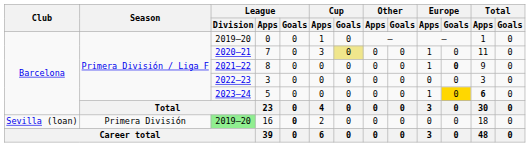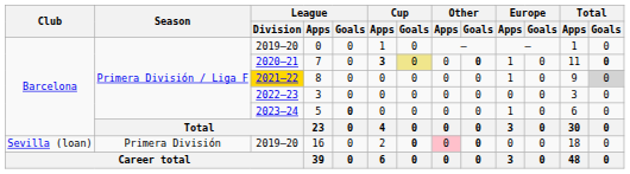7 | Cup / Apps: normal -> bold
7 | Other / Goals: normal -> bold
7 | Total / Goals: normal -> bold
8 | League / Division: no background -> gold background
8 | Europe / Goals: bold -> normal
8 | Total / Goals: no background -> lightgrey background
5 | League / Goals: normal -> bold
5 | Europe / Goals: gold background -> no background
5 | Total / Apps: bold -> normal
16 | League / Division: lightgreen background -> no background
16 | League / Goals: bold -> normal
16 | Cup / Goals: normal -> bold
16 | Other / Apps: no background -> pink background
16 | Other / Goals: normal -> bold
